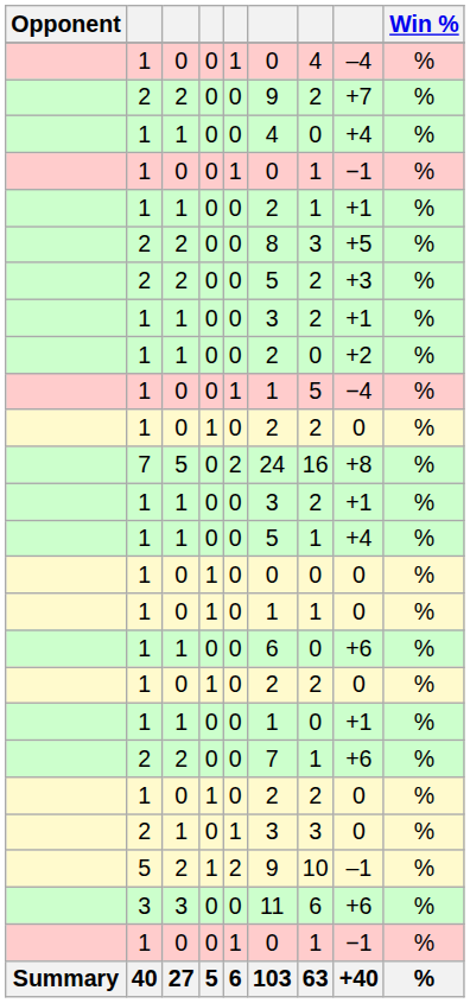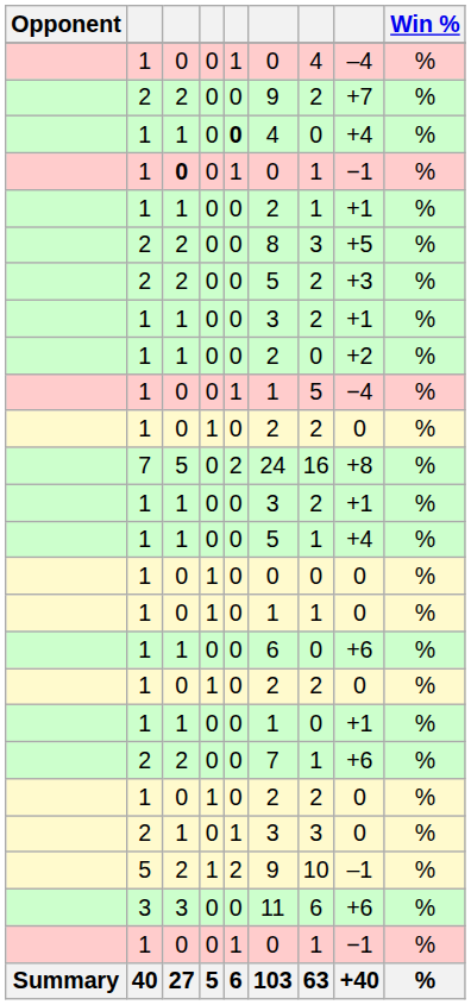row 4 | column 5: normal -> bold
row 5 | column 3: normal -> bold
